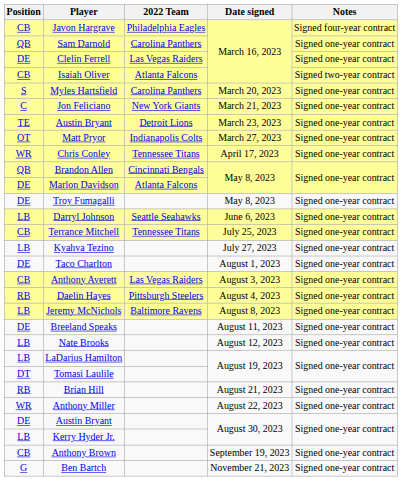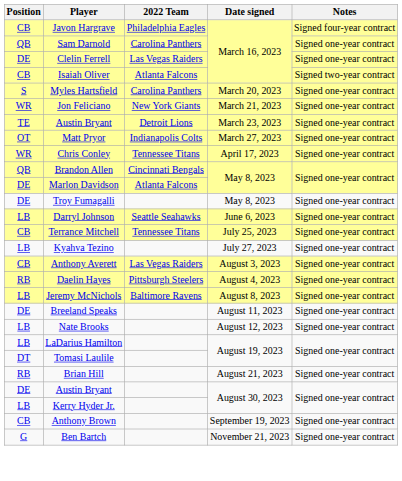Jon Feliciano | Position: C -> WR
- row: DE | Taco Charlton | August 1, 2023 | Signed one-year contract
- row: WR | Anthony Miller | August 22, 2023 | Signed one-year contract
